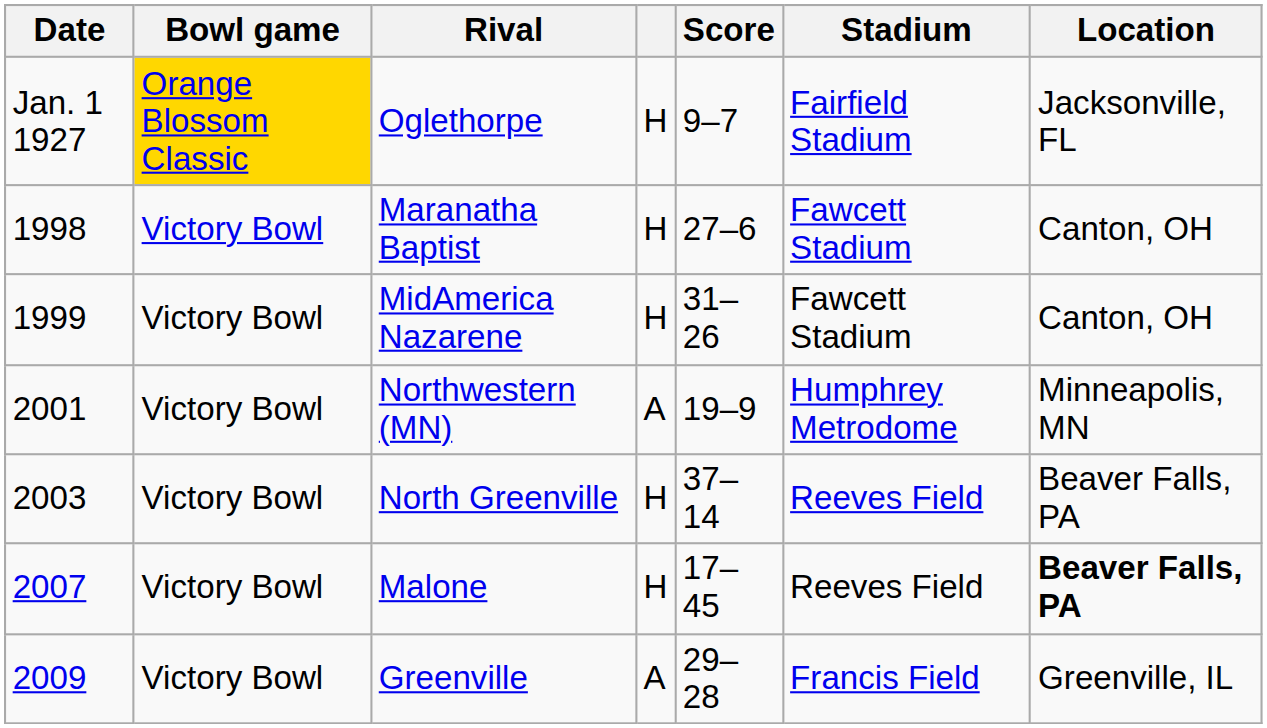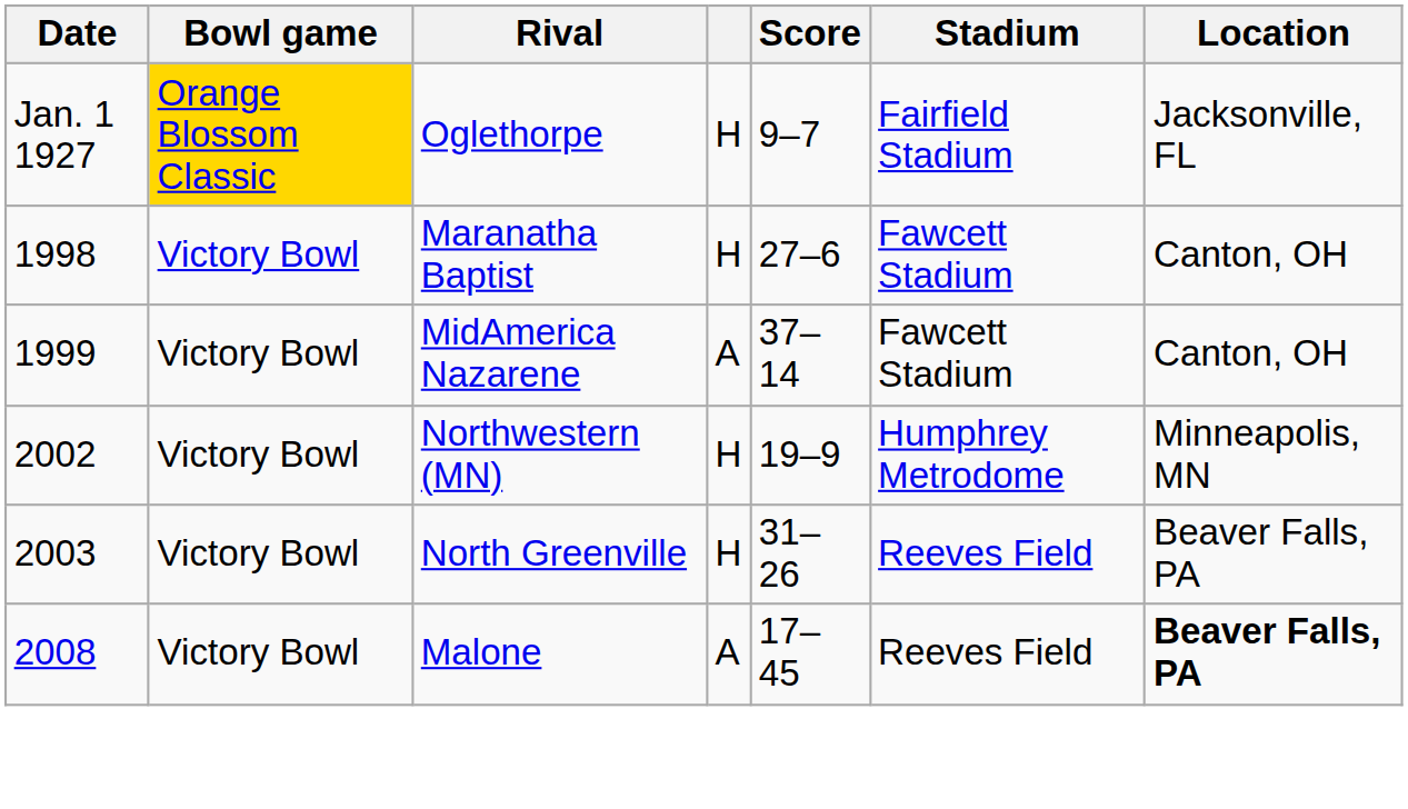MidAmerica Nazarene | column 4: H -> A
MidAmerica Nazarene | Score: 31–26 -> 37–14
Northwestern (MN) | Date: 2001 -> 2002
Northwestern (MN) | column 4: A -> H
North Greenville | Score: 37–14 -> 31–26
Malone | Date: 2007 -> 2008
Malone | column 4: H -> A
- row: 2009 | Victory Bowl | Greenville | A | 29–28 | Francis Field | Greenville, IL
